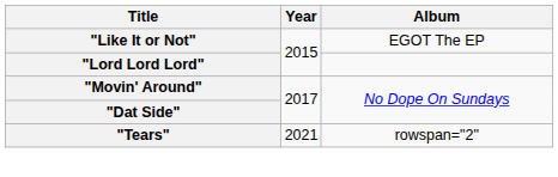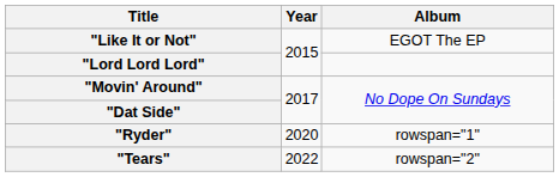+ row: "Ryder" | 2020 | rowspan="1"
"Tears" | Year: 2021 -> 2022
